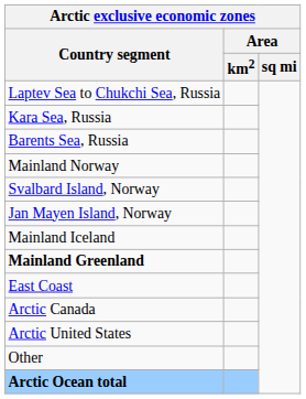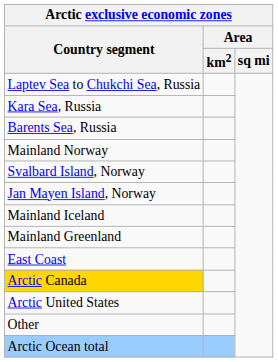Mainland Greenland | Country segment: bold -> normal
Arctic Canada | Country segment: no background -> gold background
Arctic Ocean total | Country segment: bold -> normal
